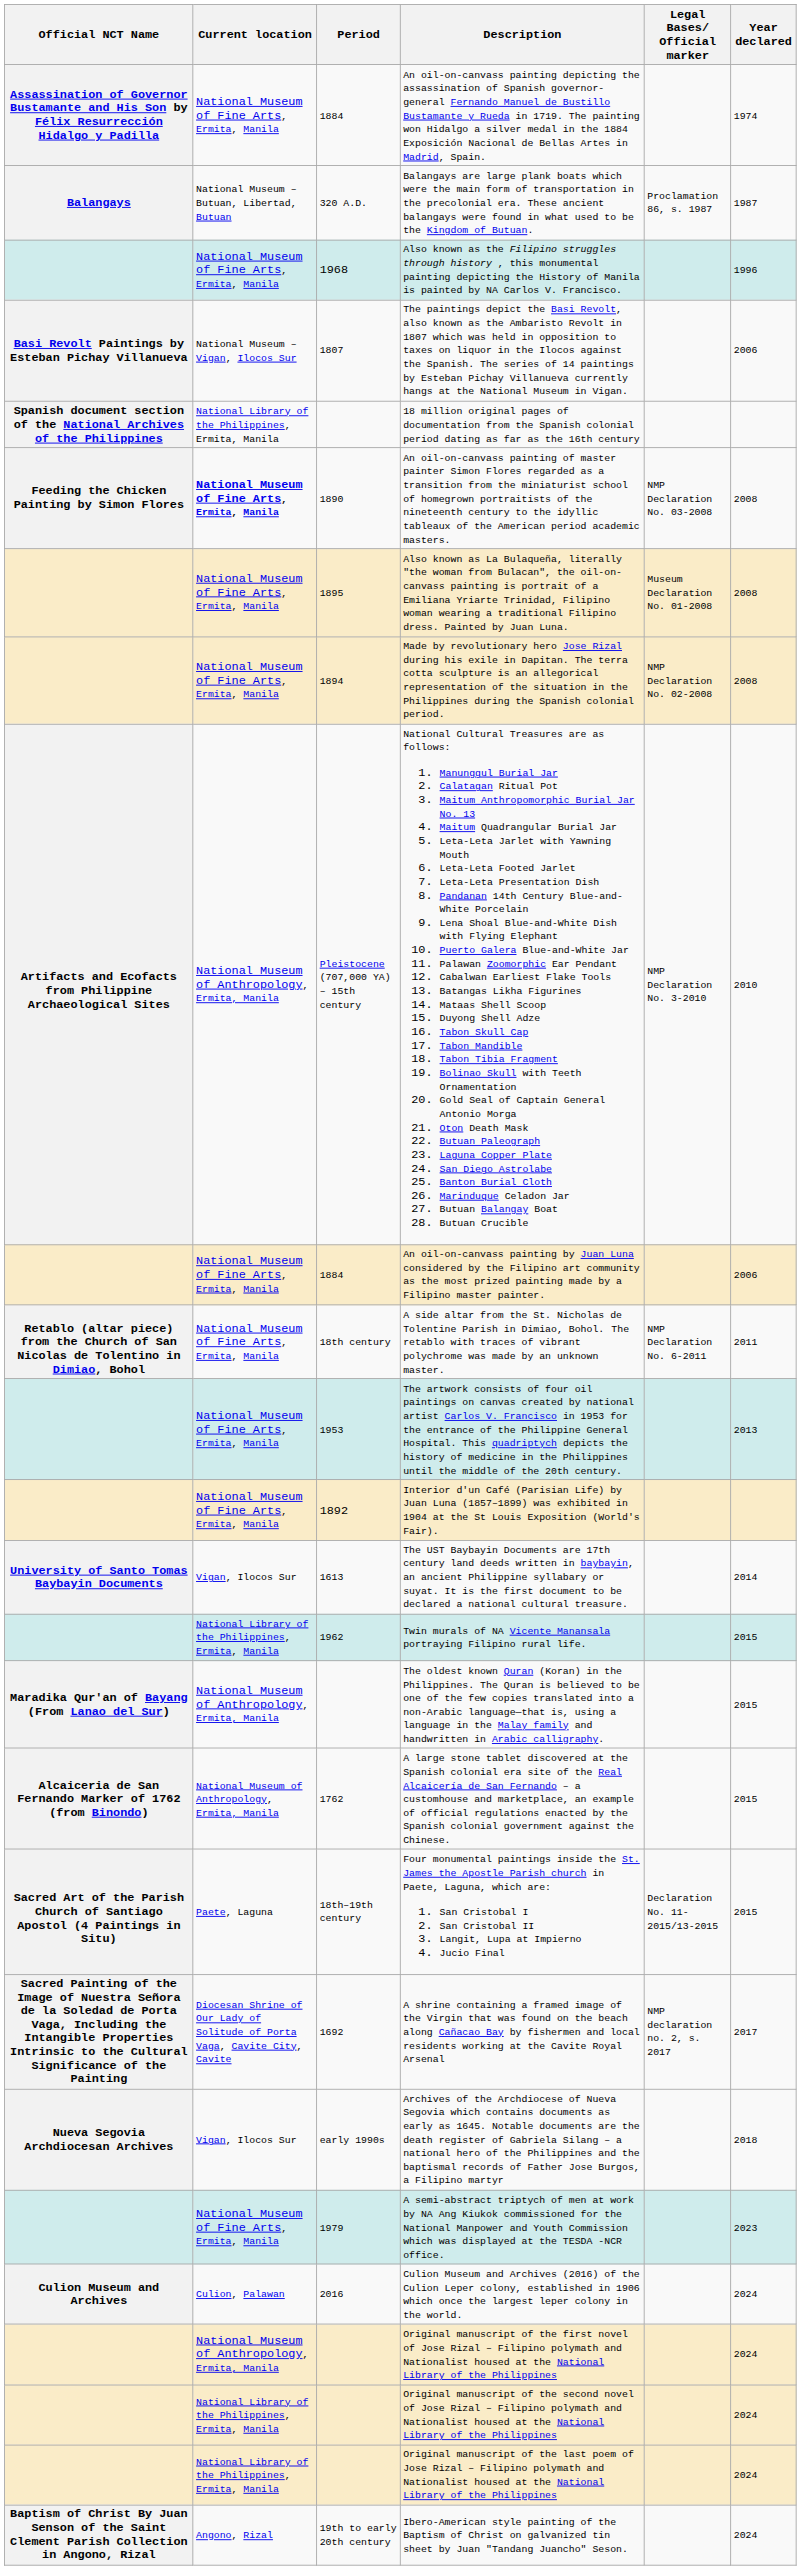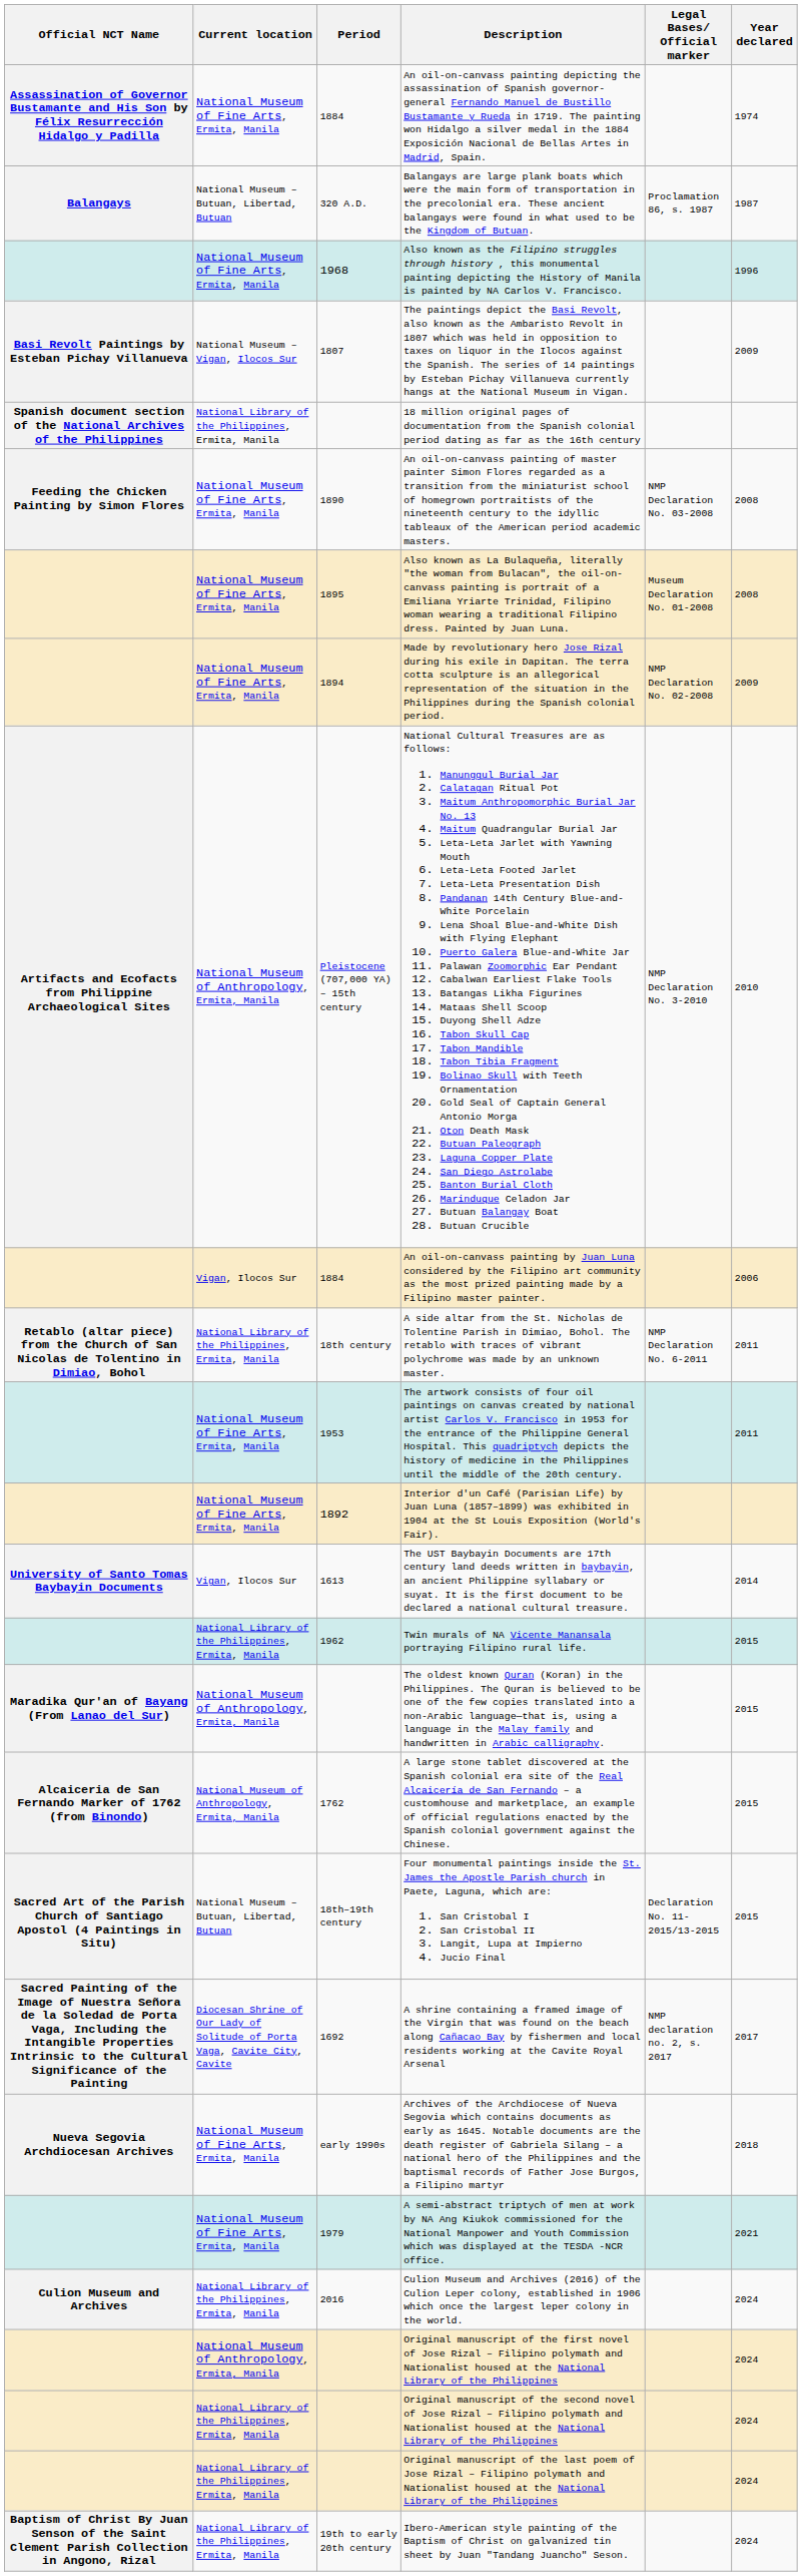row 5 | Year declared: 2006 -> 2009
row 7 | Current location: bold -> normal
row 9 | Year declared: 2008 -> 2009
row 11 | Current location: National Museum of Fine Arts, Ermita, Manila -> Vigan, Ilocos Sur
row 12 | Current location: National Museum of Fine Arts, Ermita, Manila -> National Library of the Philippines, Ermita, Manila
row 13 | Year declared: 2013 -> 2011
row 19 | Current location: Paete, Laguna -> National Museum – Butuan, Libertad, Butuan
row 21 | Current location: Vigan, Ilocos Sur -> National Museum of Fine Arts, Ermita, Manila
row 22 | Year declared: 2023 -> 2021
row 23 | Current location: Culion, Palawan -> National Library of the Philippines, Ermita, Manila
row 27 | Current location: Angono, Rizal -> National Library of the Philippines, Ermita, Manila
